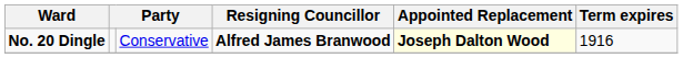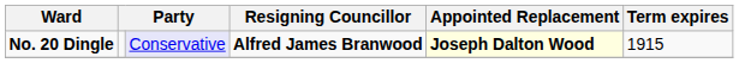No. 20 Dingle | column 3: no background -> lavender background
No. 20 Dingle | Term expires: 1916 -> 1915
